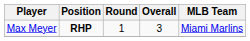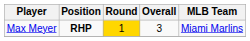Max Meyer | Round: no background -> gold background
